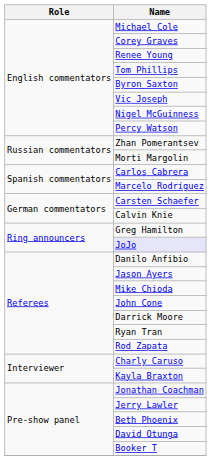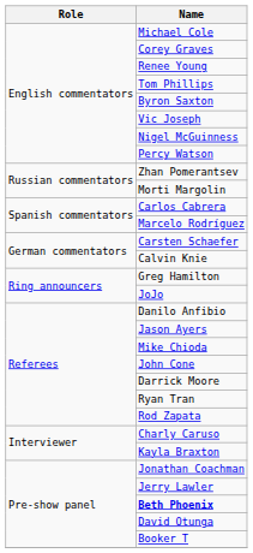JoJo | Name: lavender background -> no background
Beth Phoenix | Name: normal -> bold
